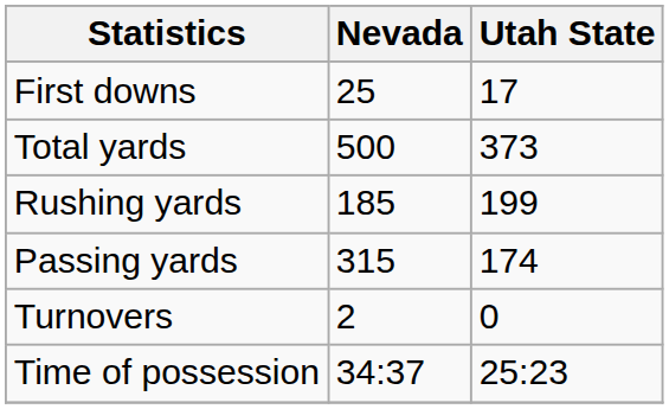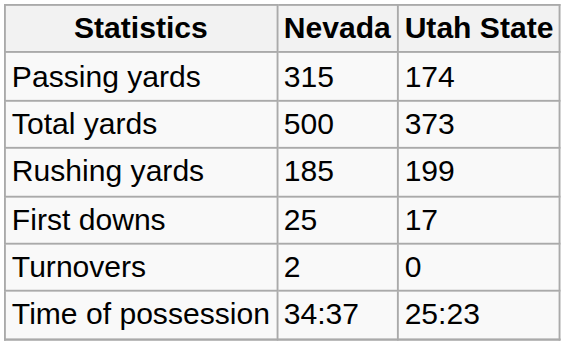rows swapped: First downs <-> Passing yards
